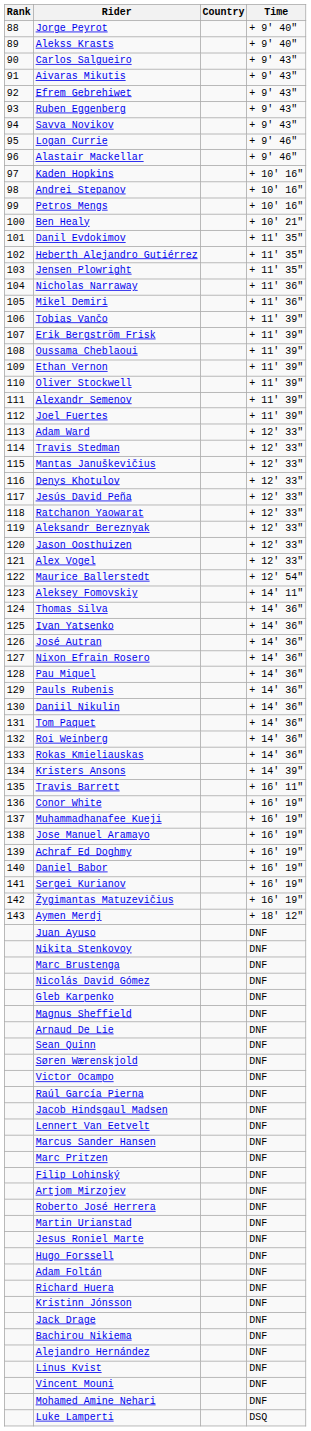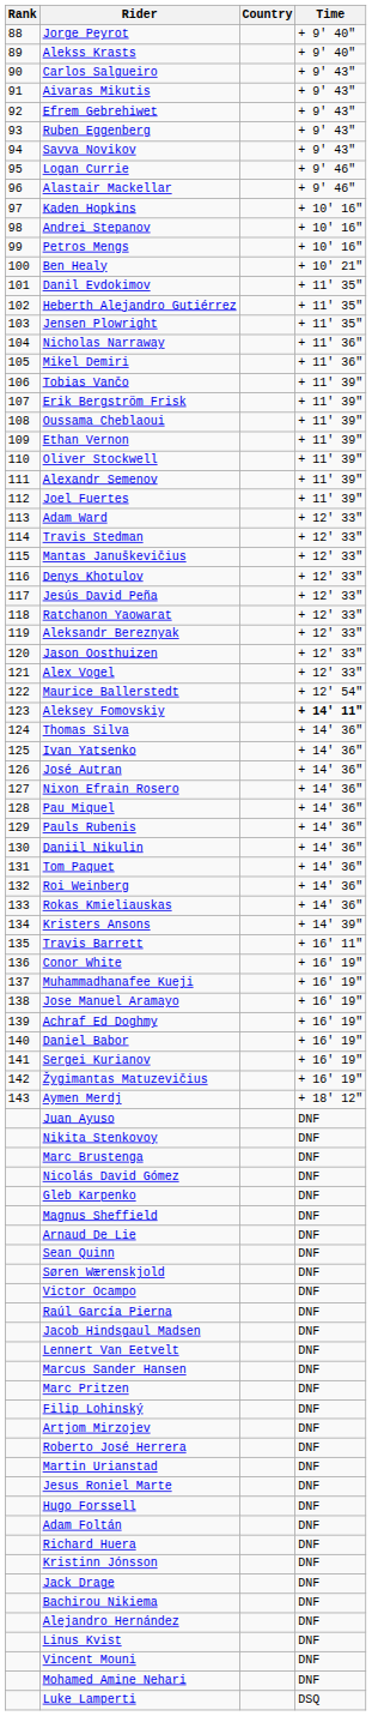Aleksey Fomovskiy | Time: normal -> bold
